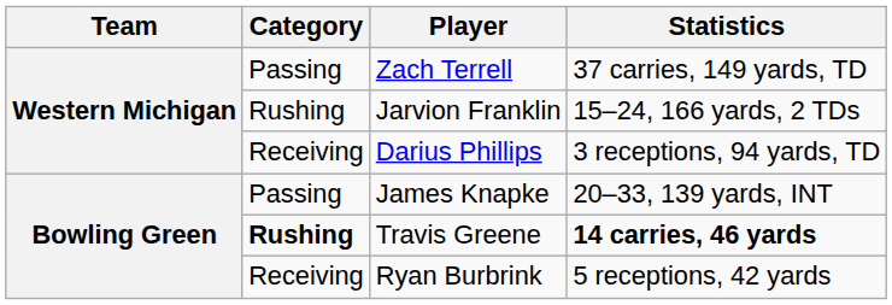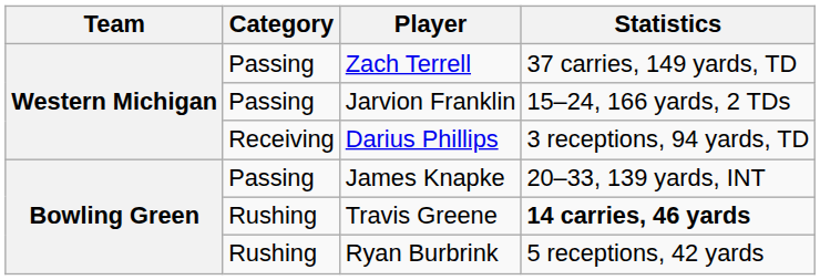Jarvion Franklin | Category: Rushing -> Passing
Travis Greene | Category: bold -> normal
Ryan Burbrink | Category: Receiving -> Rushing
